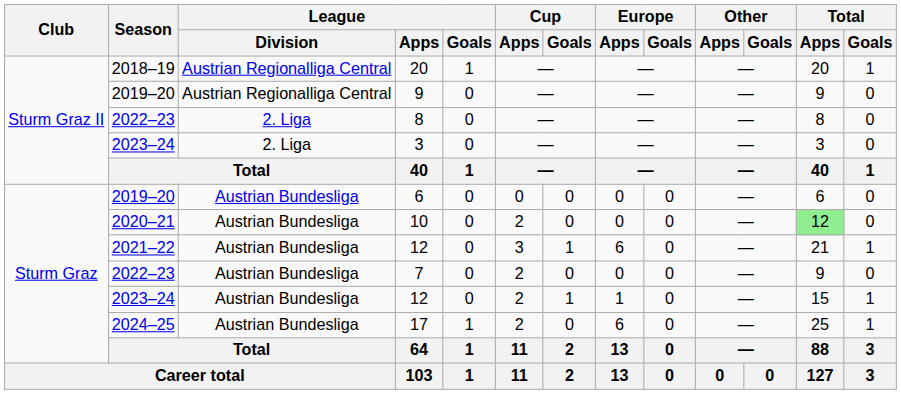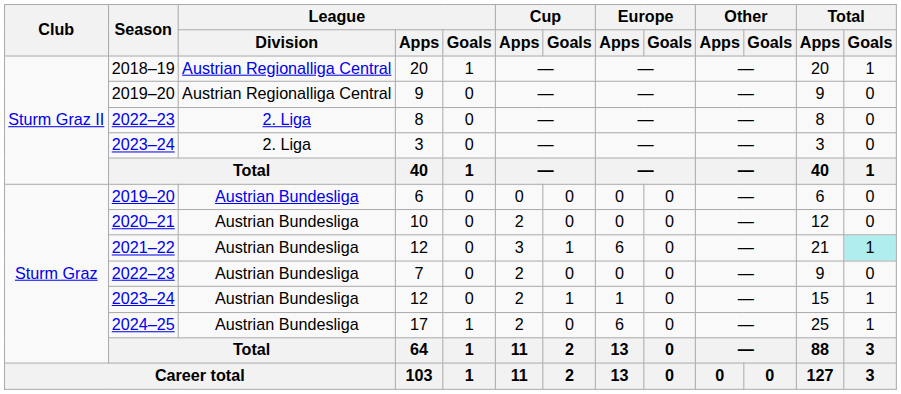10 | Total / Apps: lightgreen background -> no background
2021–22 / 12 | Total / Goals: no background -> paleturquoise background
